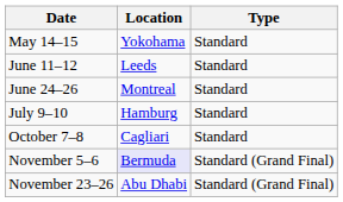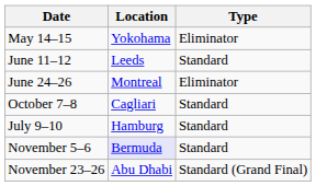May 14–15 | Type: Standard -> Eliminator
June 24–26 | Type: Standard -> Eliminator
rows swapped: July 9–10 <-> October 7–8
November 5–6 | Type: Standard (Grand Final) -> Standard
